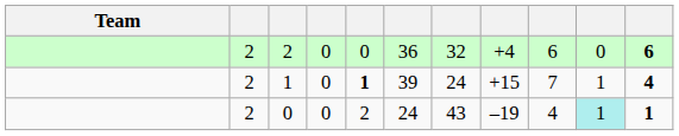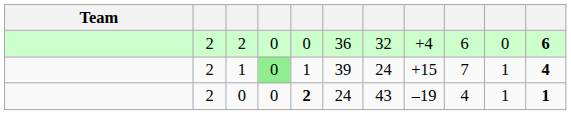row 3 | column 4: no background -> lightgreen background
row 3 | column 5: bold -> normal
row 4 | column 5: normal -> bold
row 4 | column 10: paleturquoise background -> no background
